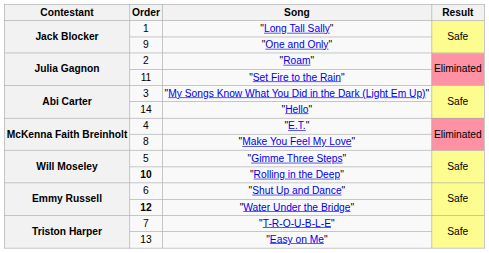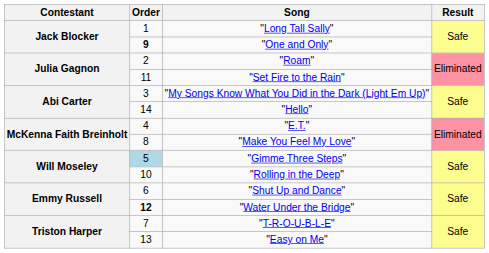"One and Only" | Order: normal -> bold
"Gimme Three Steps" | Order: no background -> lightblue background
"Rolling in the Deep" | Order: bold -> normal
